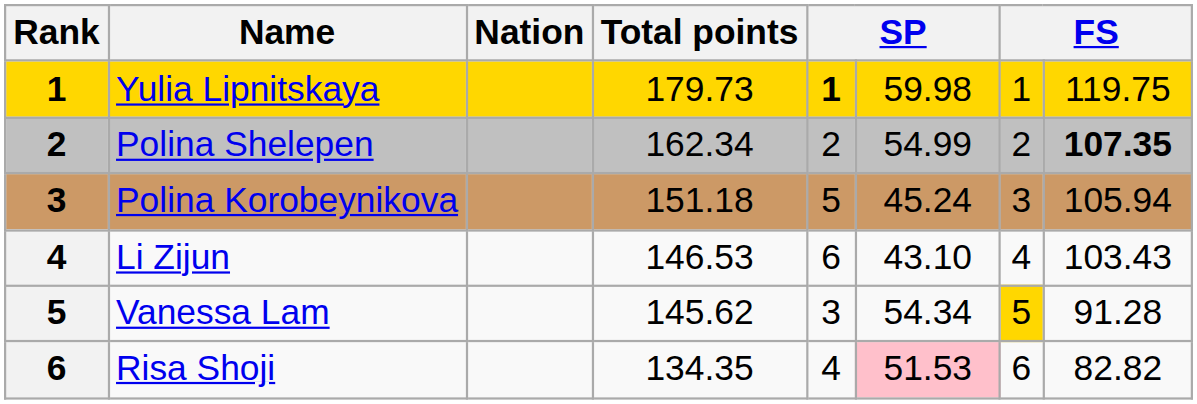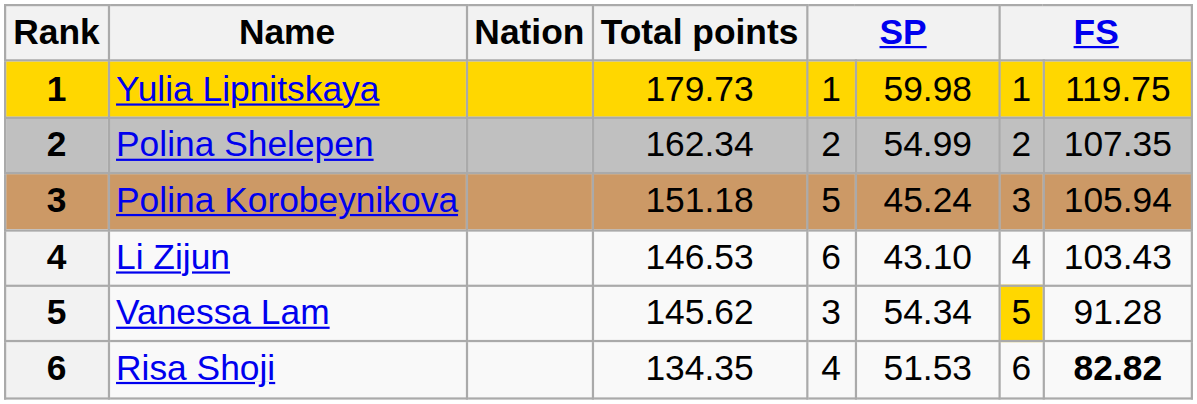Yulia Lipnitskaya | column 5: bold -> normal
Polina Shelepen | column 8: bold -> normal
Risa Shoji | column 6: pink background -> no background
Risa Shoji | column 8: normal -> bold
